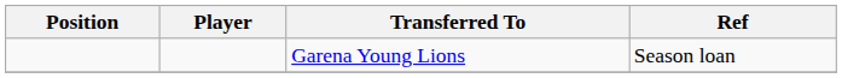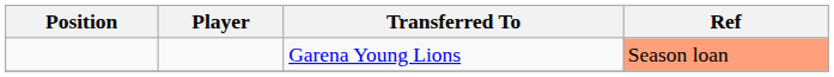Garena Young Lions | Ref: no background -> lightsalmon background
